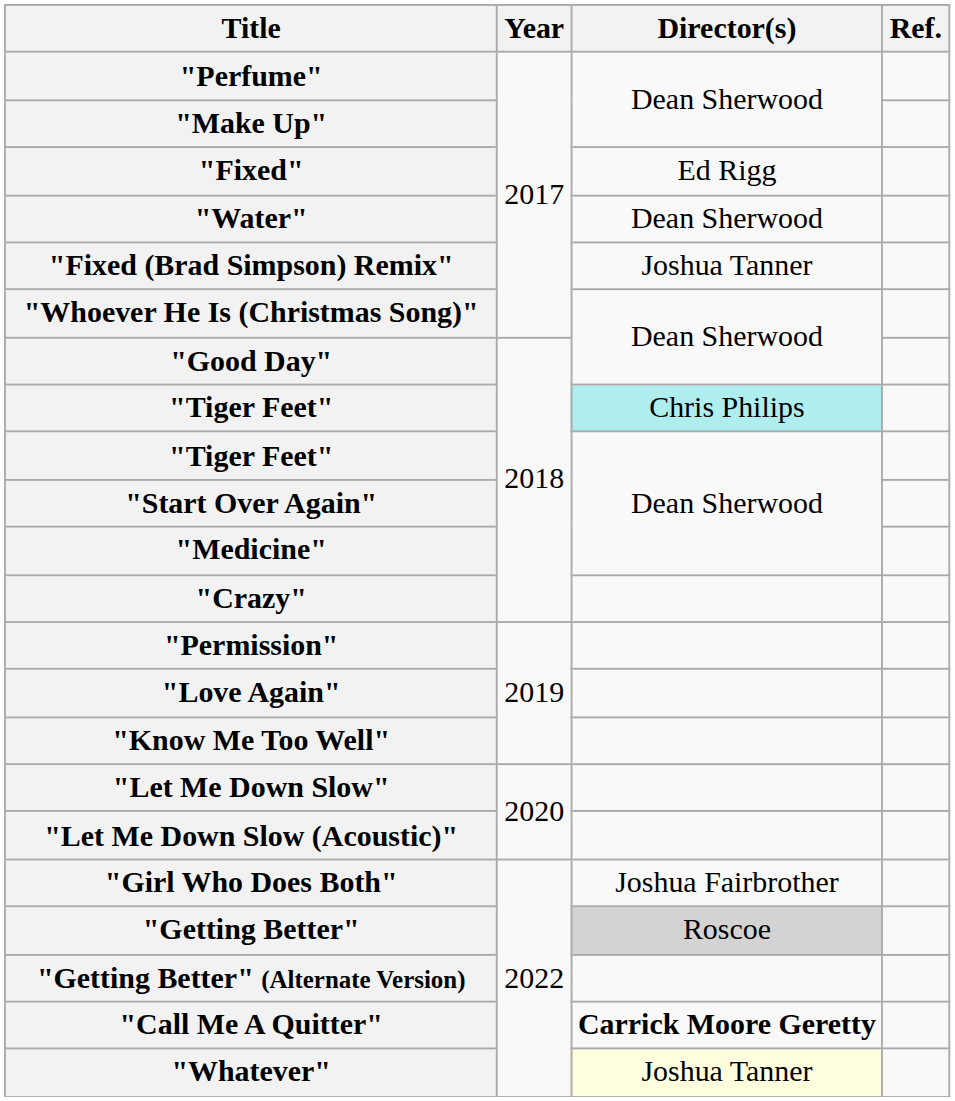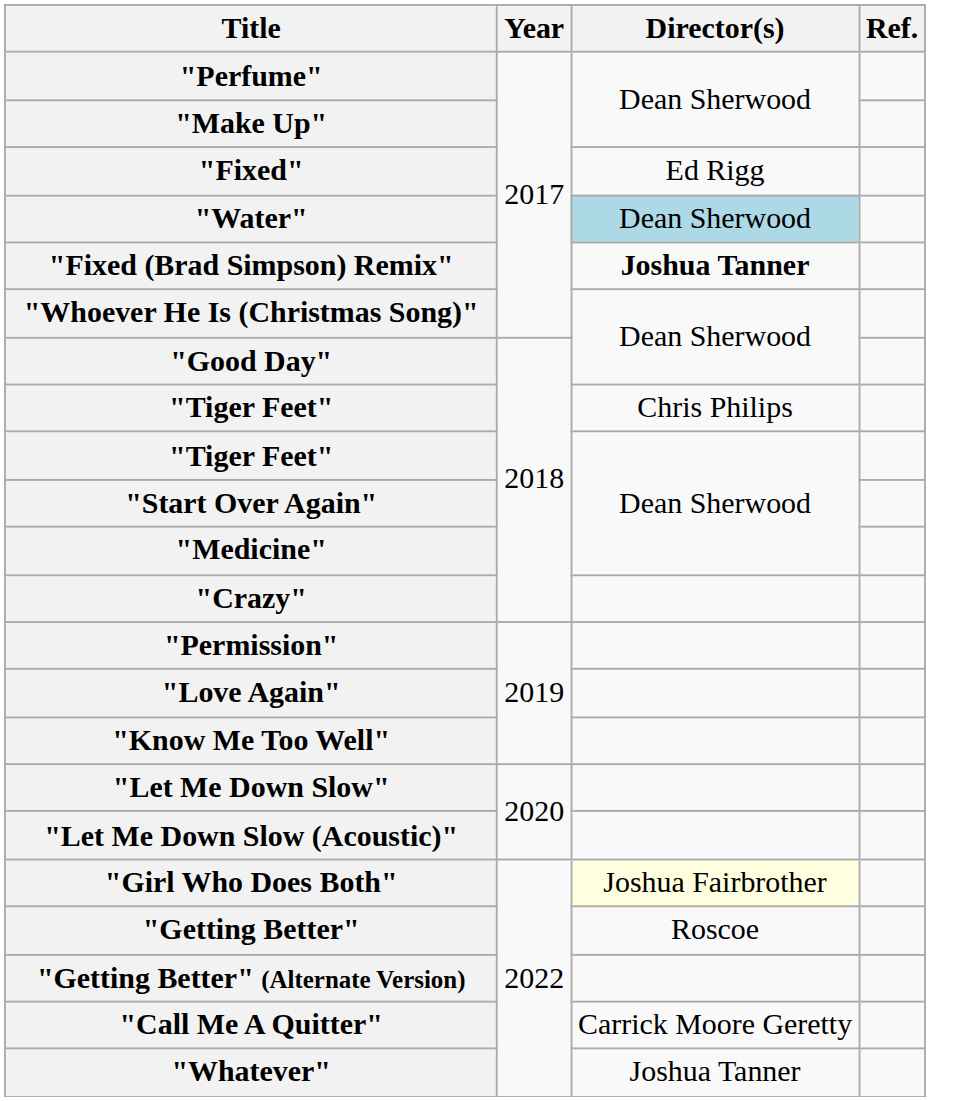"Water" | Director(s): no background -> lightblue background
"Fixed (Brad Simpson) Remix" | Director(s): normal -> bold
"Tiger Feet" / Chris Philips | Director(s): paleturquoise background -> no background
"Girl Who Does Both" | Director(s): no background -> lightyellow background
"Getting Better" | Director(s): lightgrey background -> no background
"Call Me A Quitter" | Director(s): bold -> normal
"Whatever" | Director(s): lightyellow background -> no background
